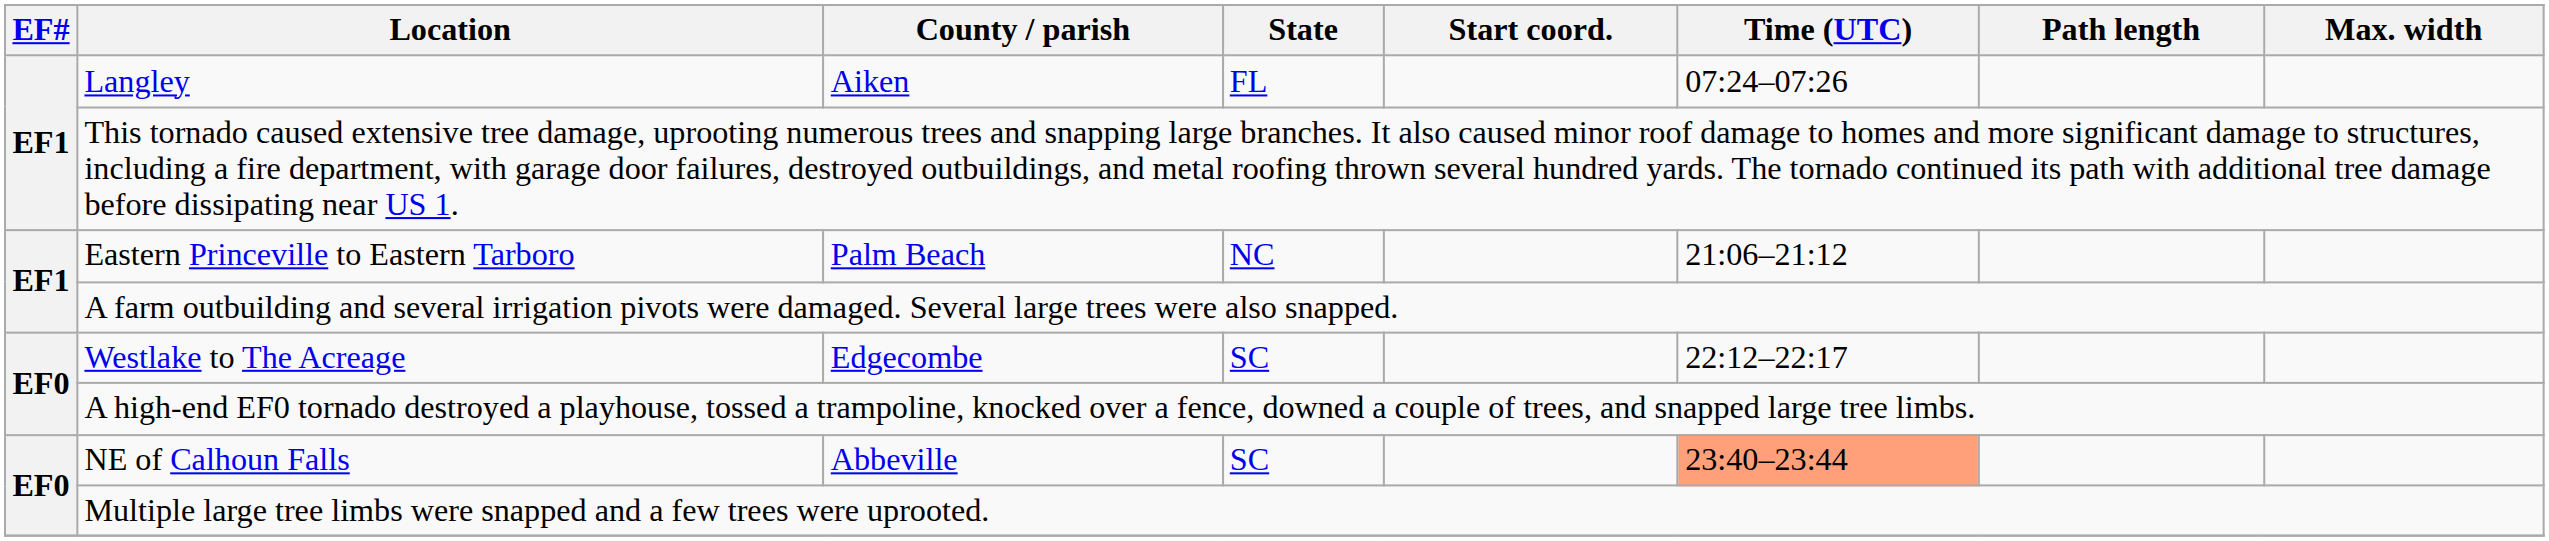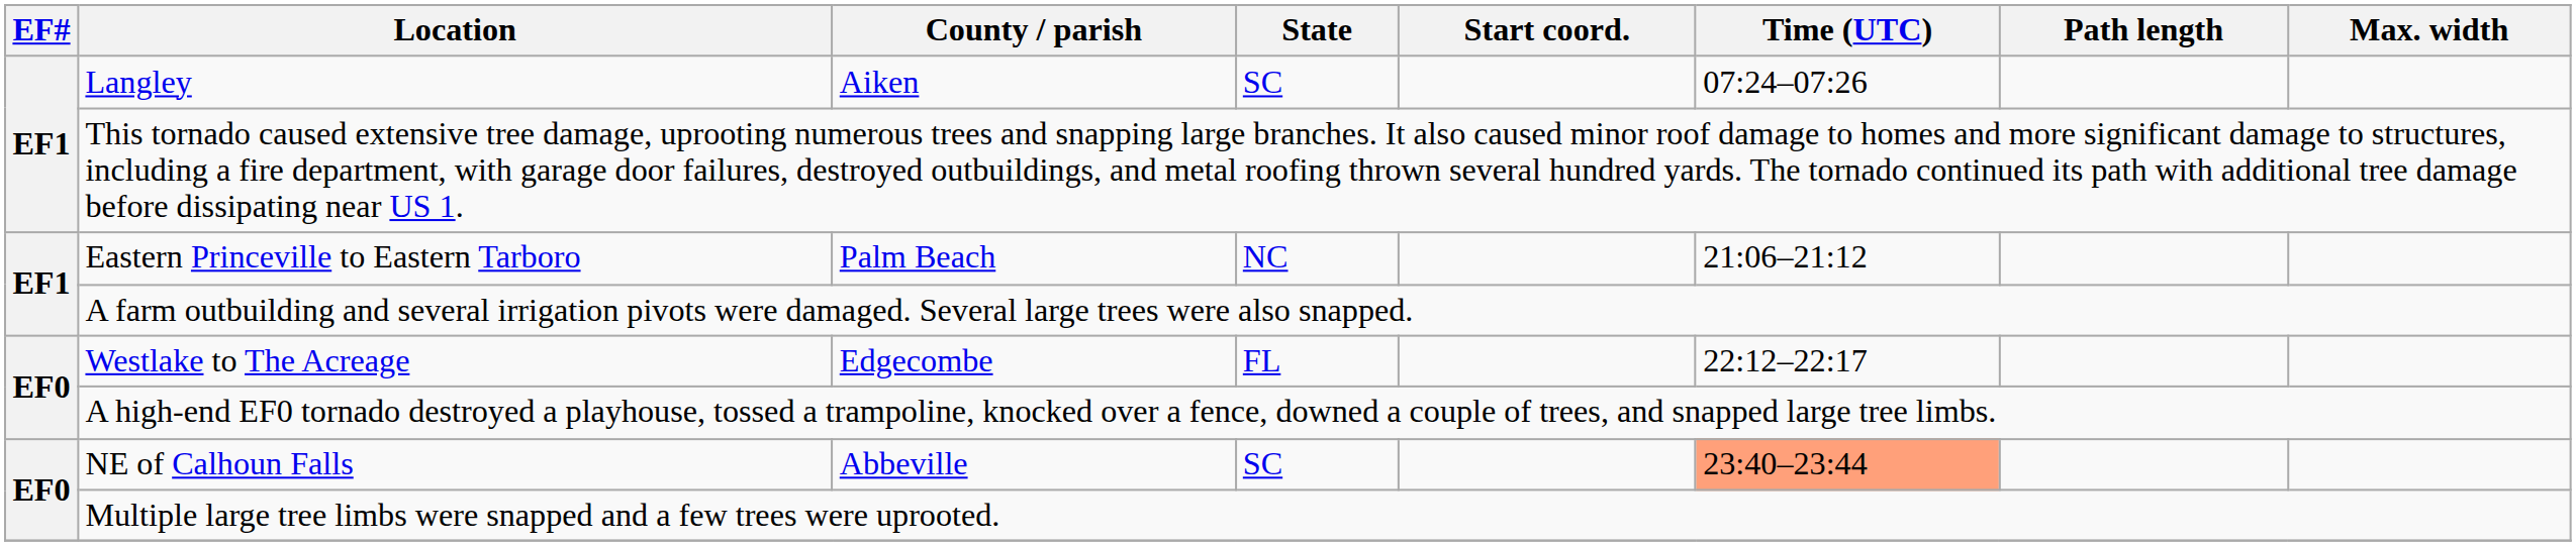Langley | State: FL -> SC
Westlake to The Acreage | State: SC -> FL
